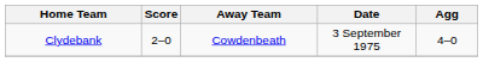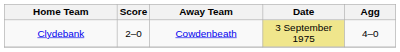Clydebank | Date: no background -> khaki background
